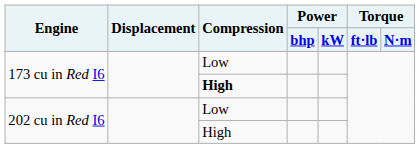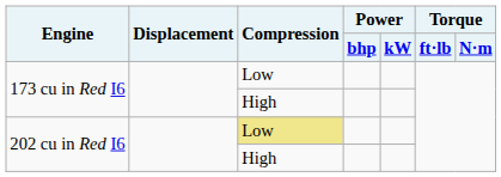173 cu in Red I6 / High | Compression: bold -> normal
202 cu in Red I6 / Low | Compression: no background -> khaki background
